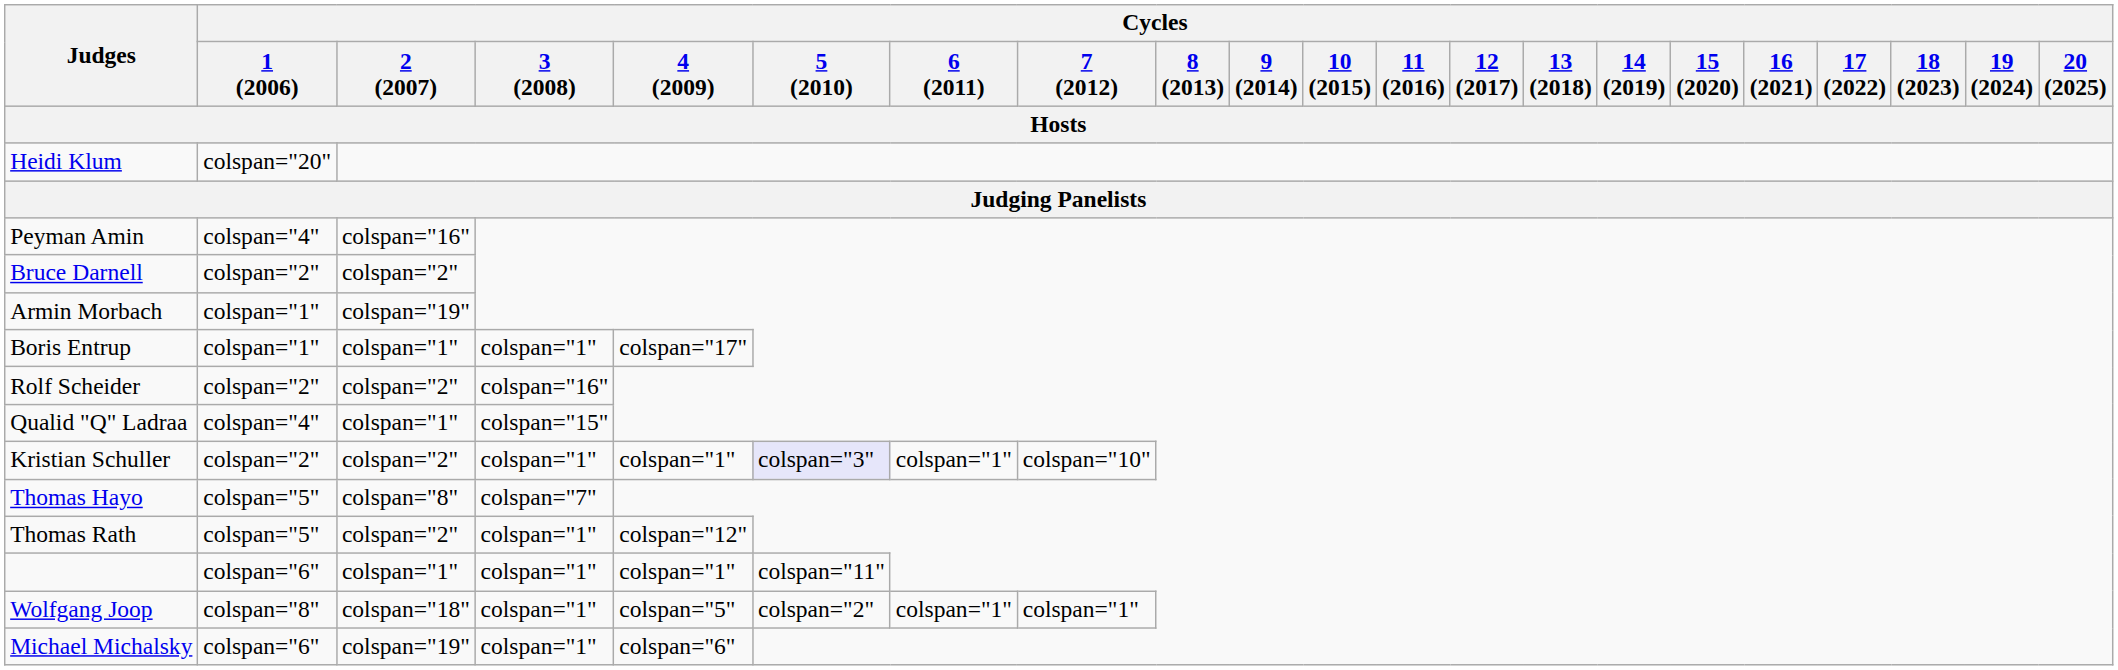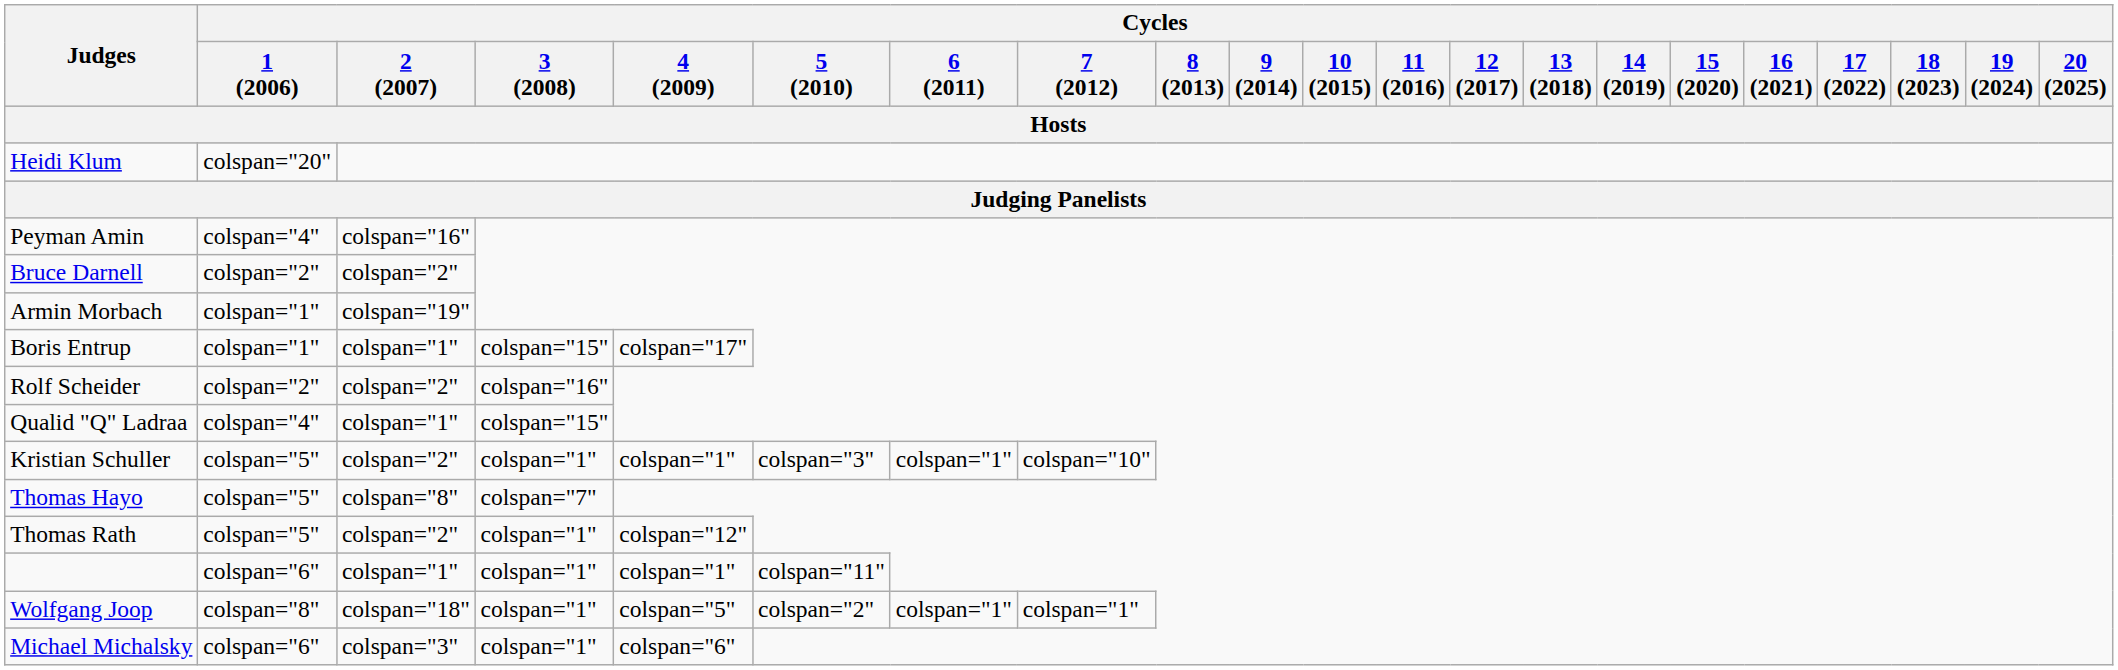Boris Entrup | Cycles / 3 (2008): colspan="1" -> colspan="15"
Kristian Schuller | Cycles / 1 (2006): colspan="2" -> colspan="5"
Kristian Schuller | Cycles / 5 (2010): lavender background -> no background
Michael Michalsky | Cycles / 2 (2007): colspan="19" -> colspan="3"
